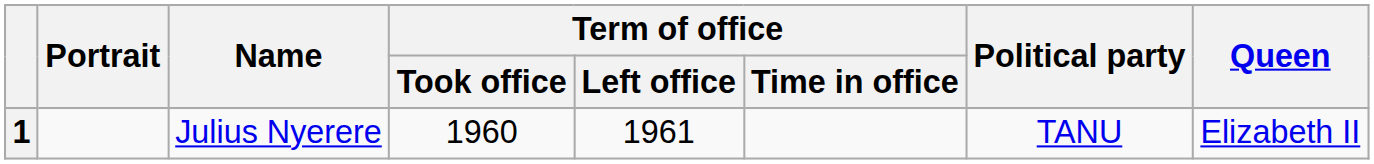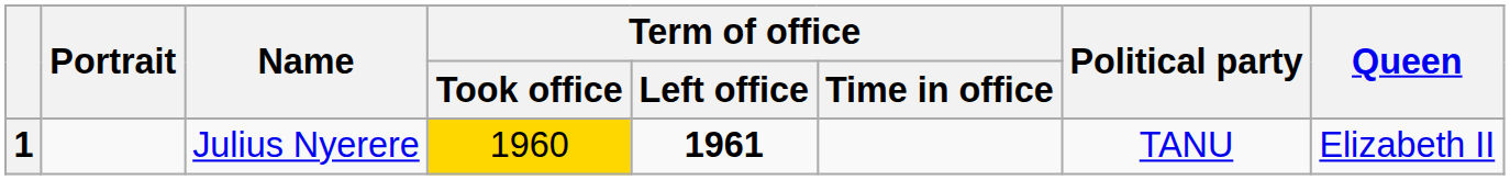1 | Term of office / Took office: no background -> gold background
1 | Term of office / Left office: normal -> bold
